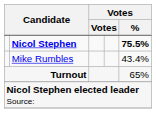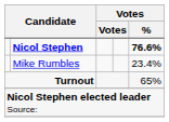Nicol Stephen | Votes / %: 75.5% -> 76.6%
Mike Rumbles | Votes / %: 43.4% -> 23.4%
